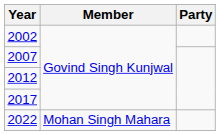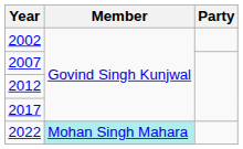2022 | Member: no background -> paleturquoise background
